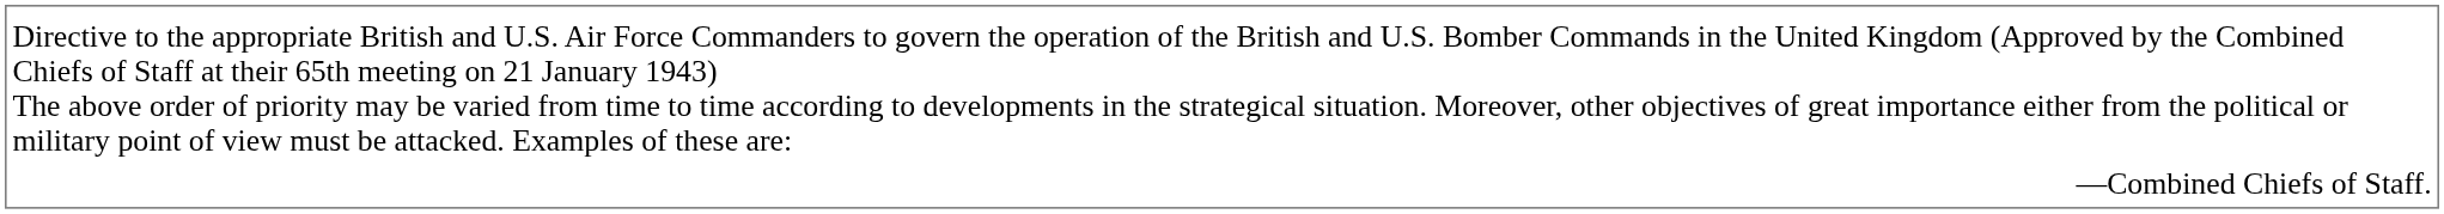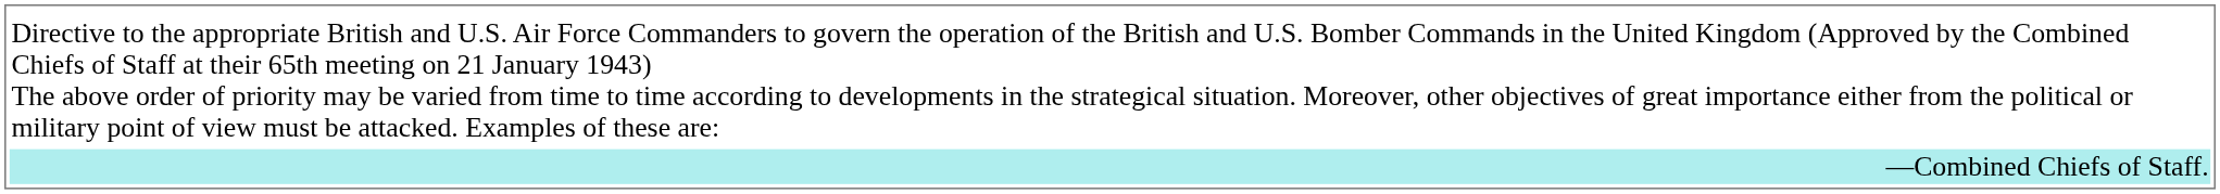row 2 | column 1: no background -> paleturquoise background
